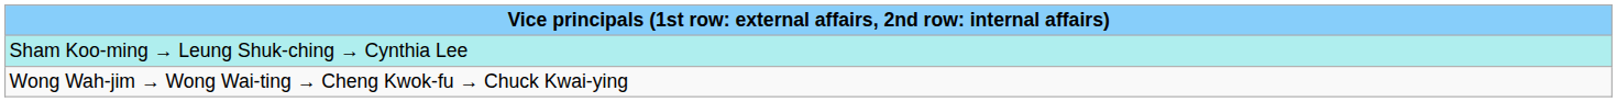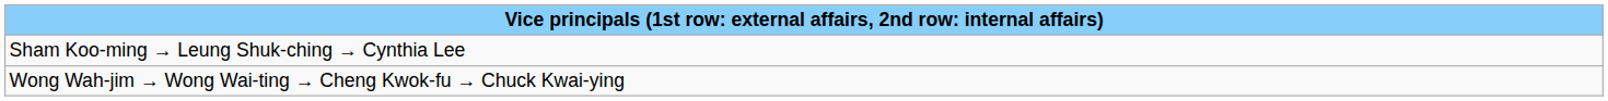row 2 | column 1: paleturquoise background -> no background
